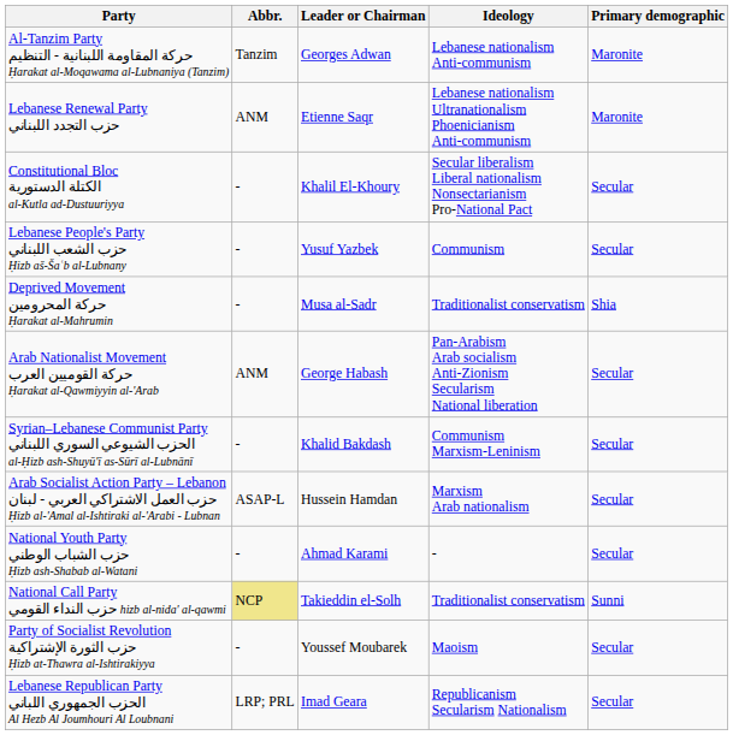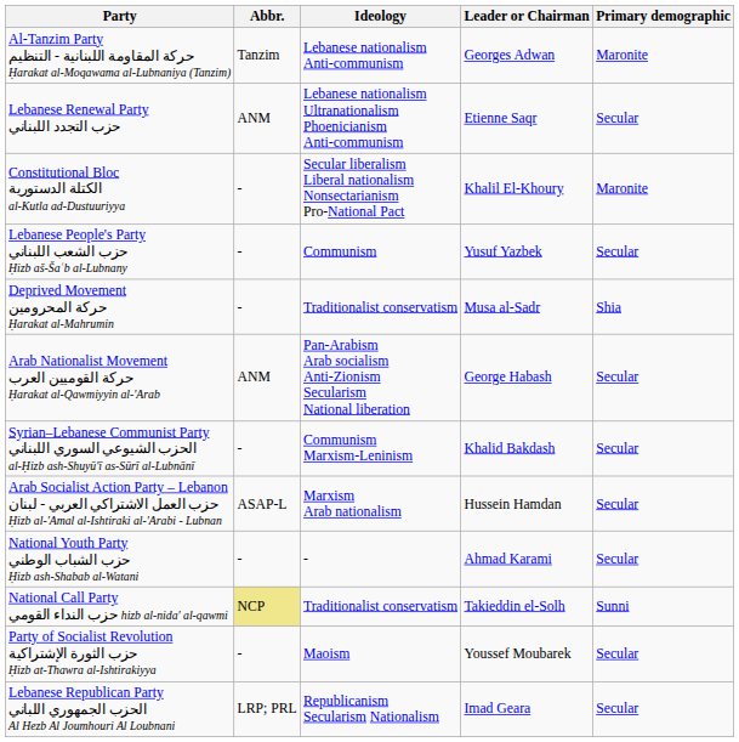columns swapped: Leader or Chairman <-> Ideology
Lebanese Renewal Party حزب التجدد اللبناني | Primary demographic: Maronite -> Secular
Constitutional Bloc الكتلة الدستورية al-Kutla ad-Dustuuriyya | Primary demographic: Secular -> Maronite
